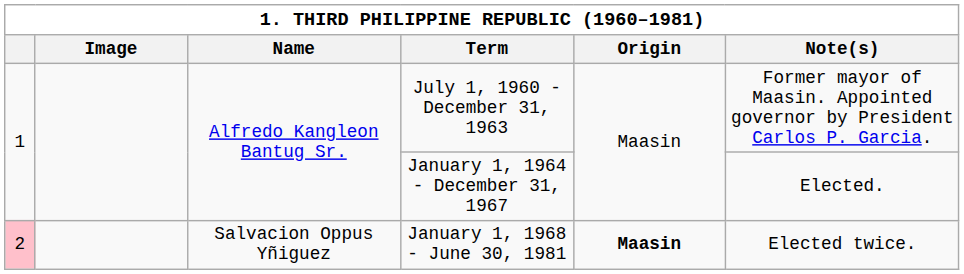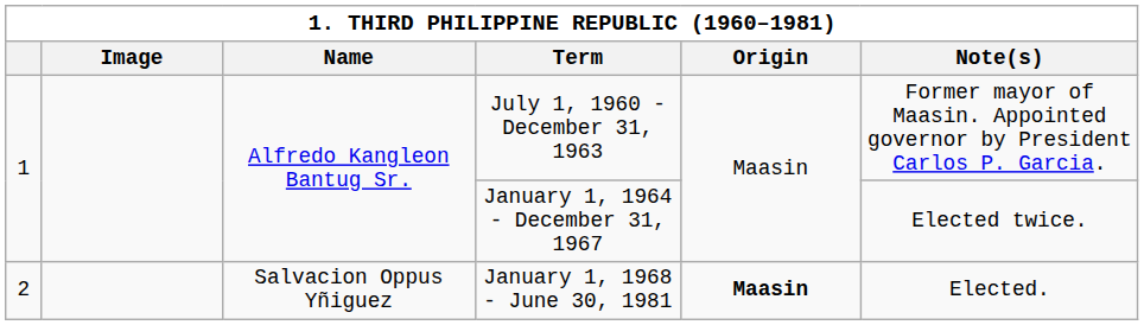January 1, 1964 - December 31, 1967 | Note(s): Elected. -> Elected twice.
January 1, 1968 - June 30, 1981 | column 1: pink background -> no background
January 1, 1968 - June 30, 1981 | Note(s): Elected twice. -> Elected.
